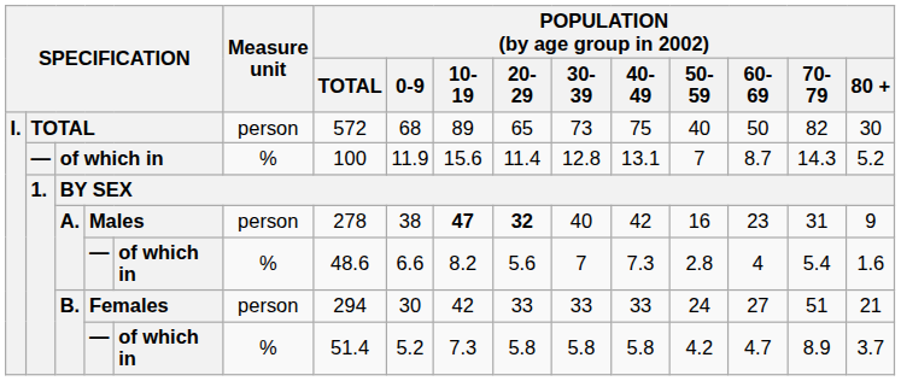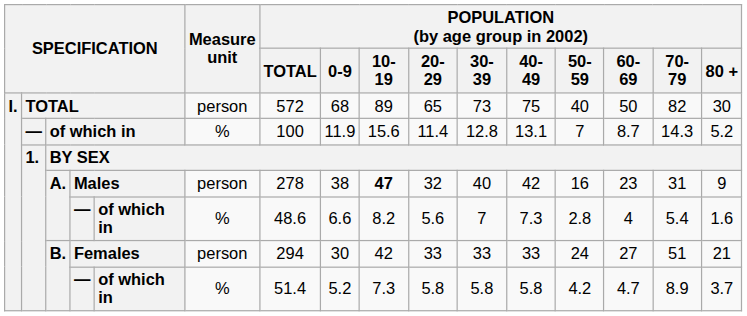Males | POPULATION (by age group in 2002) / 20-29: bold -> normal
